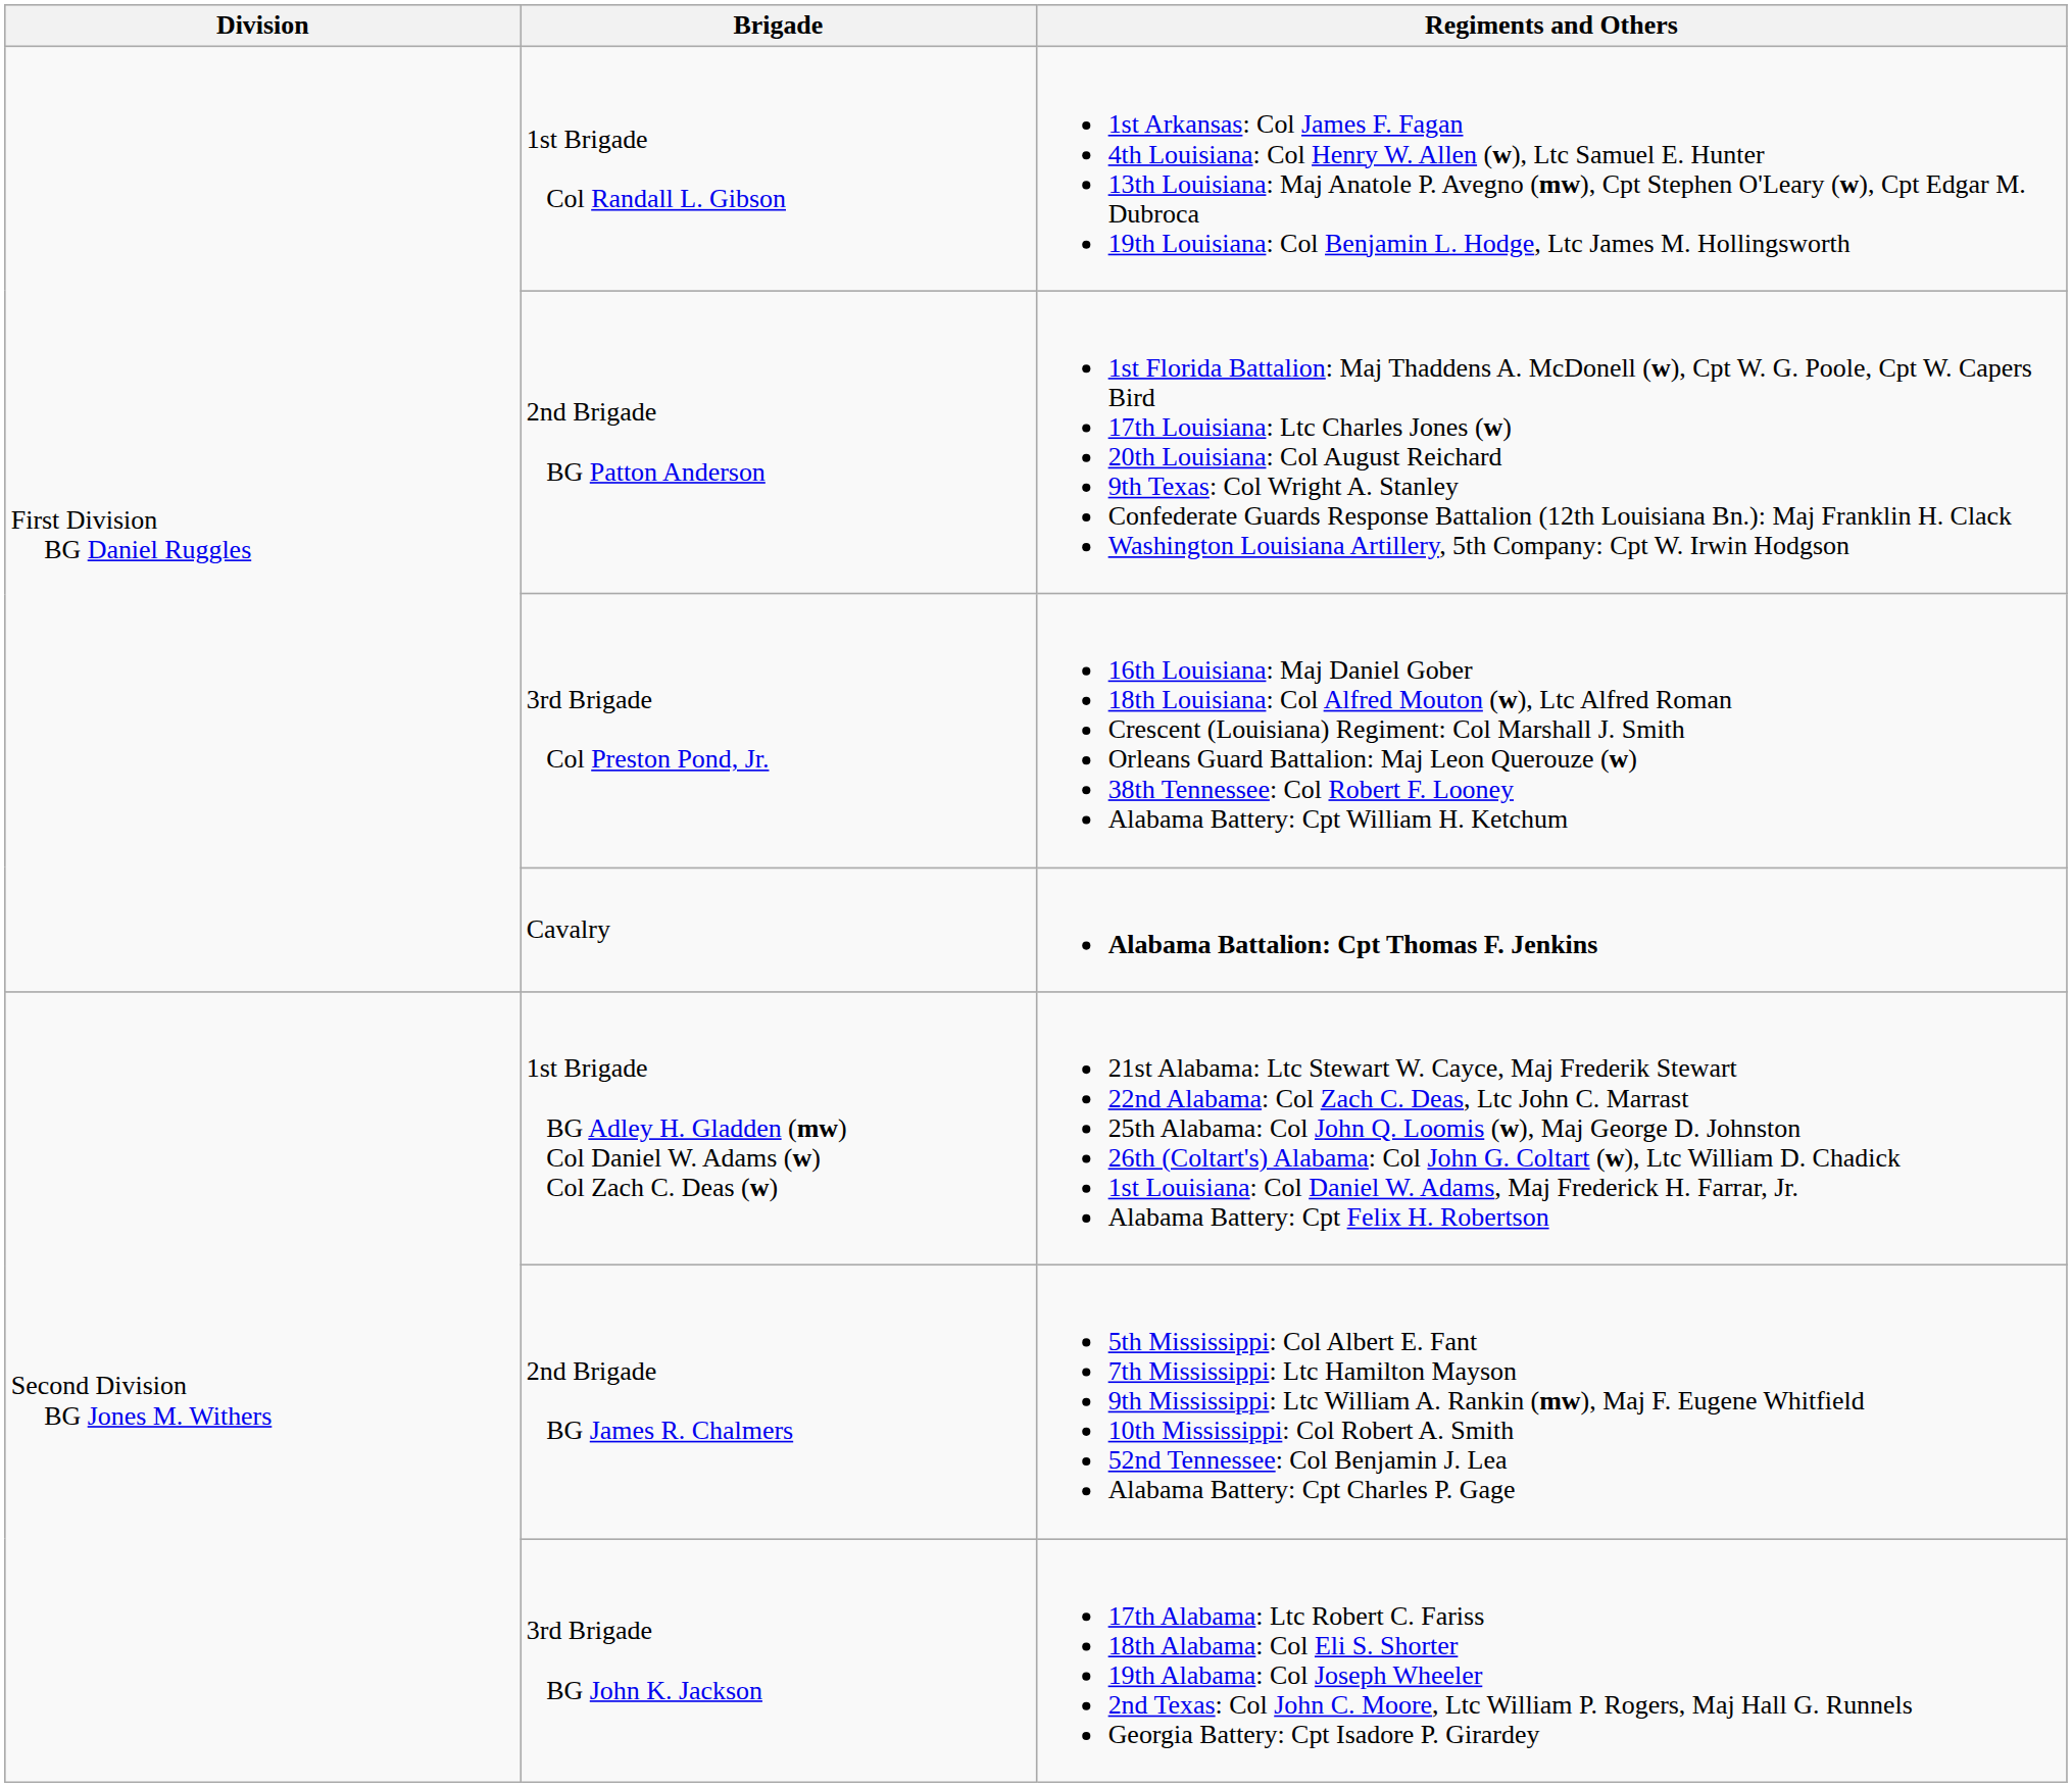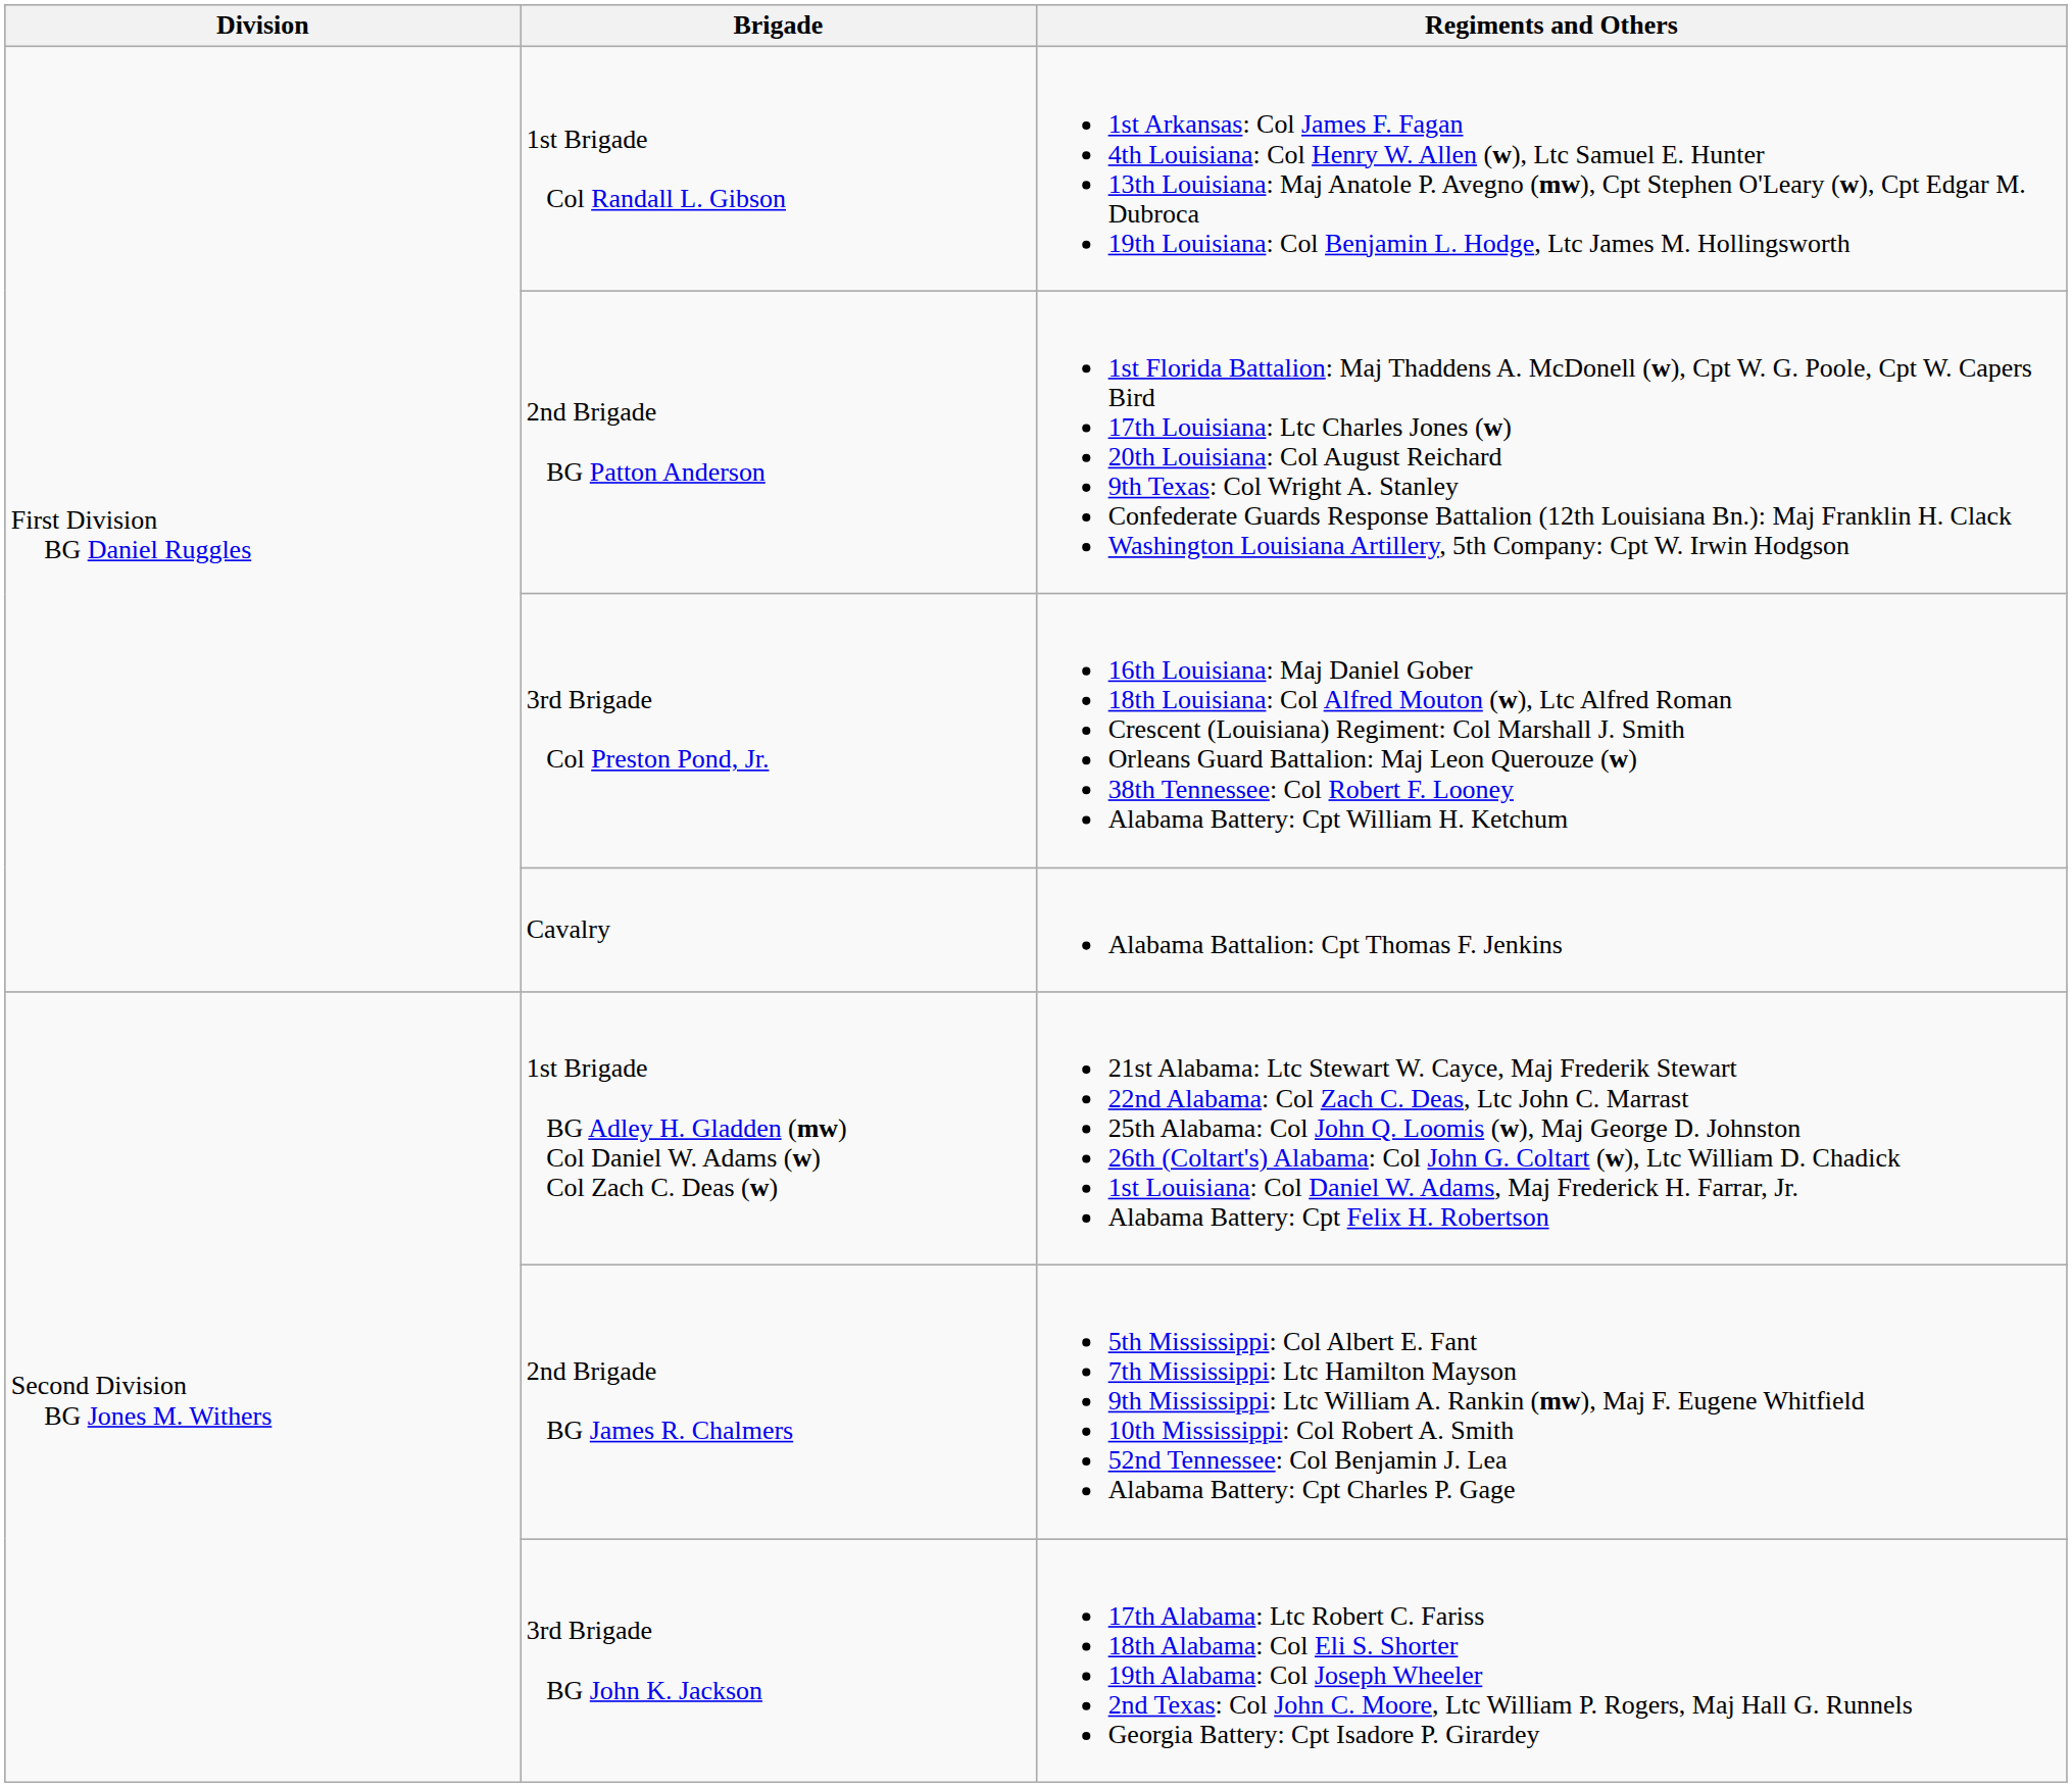Cavalry | Regiments and Others: bold -> normal
